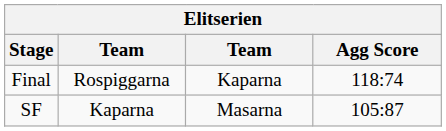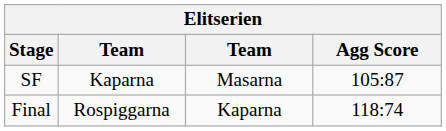rows swapped: SF <-> Final
